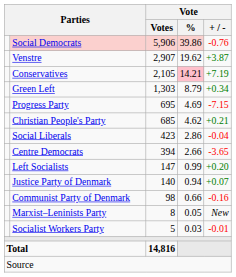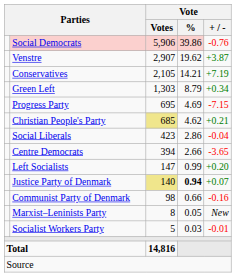Conservatives | Vote / %: pink background -> no background
Christian People's Party | Vote / Votes: no background -> khaki background
Justice Party of Denmark | Vote / Votes: no background -> khaki background
Justice Party of Denmark | Vote / %: normal -> bold
